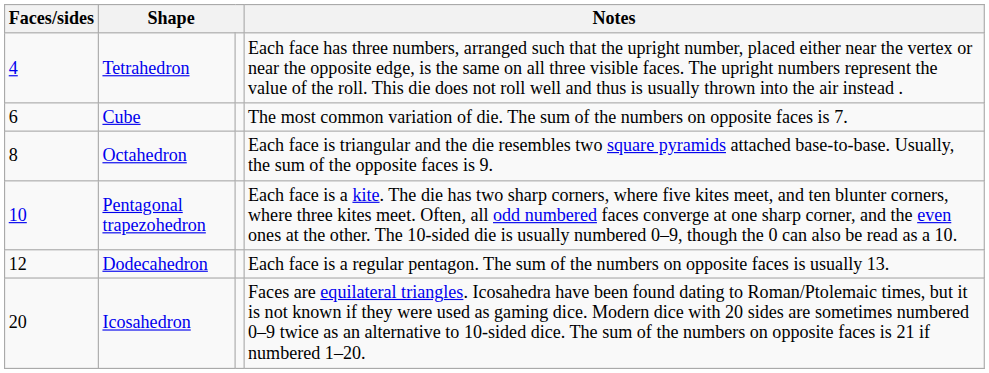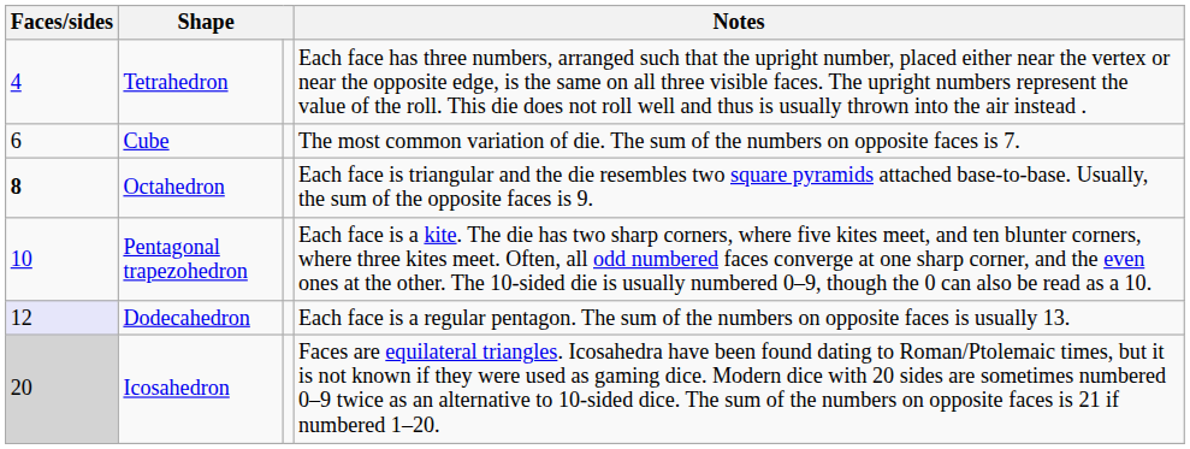Octahedron | Faces/sides: normal -> bold
Dodecahedron | Faces/sides: no background -> lavender background
Icosahedron | Faces/sides: no background -> lightgrey background
